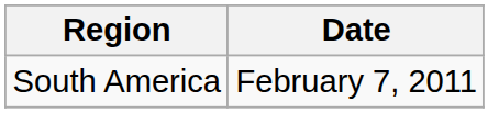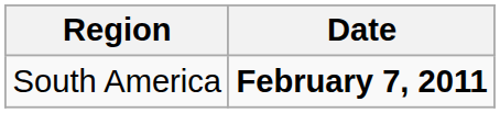South America | Date: normal -> bold
